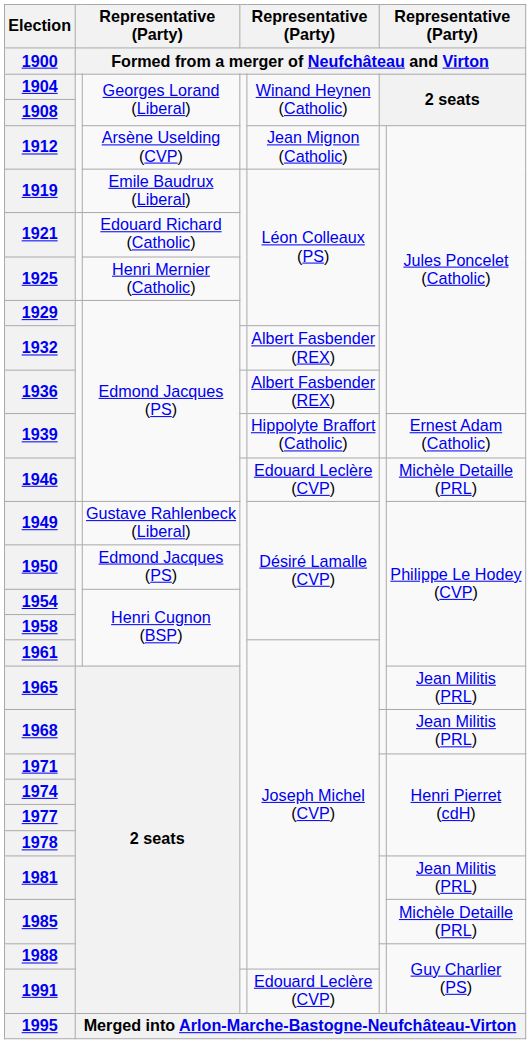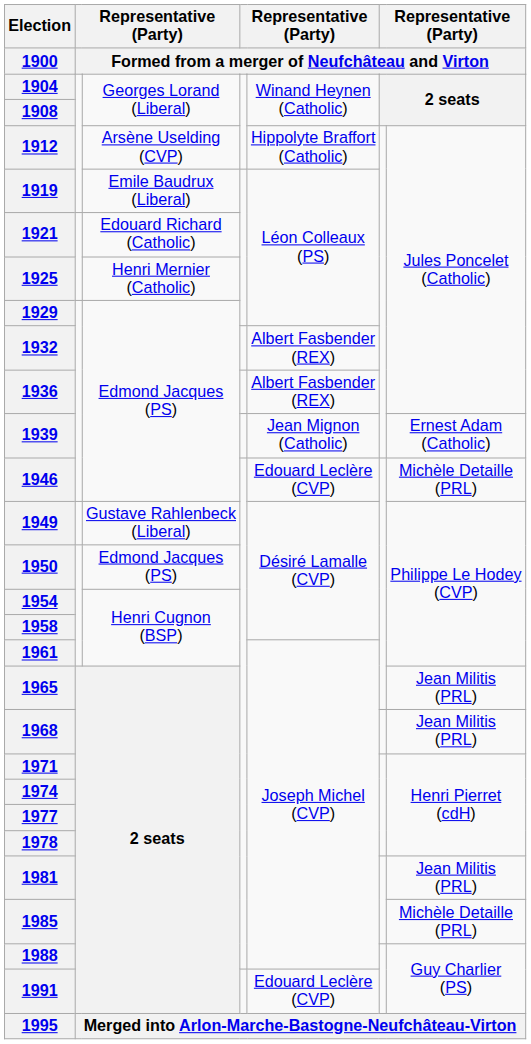1912 | column 5: Jean Mignon (Catholic) -> Hippolyte Braffort (Catholic)
1939 | column 5: Hippolyte Braffort (Catholic) -> Jean Mignon (Catholic)
